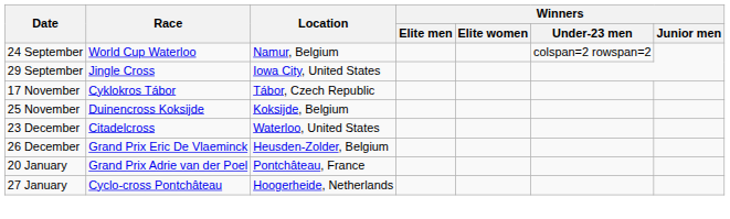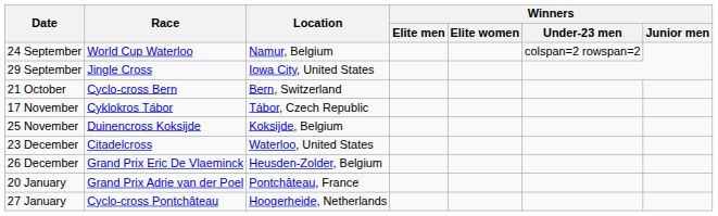+ row: 21 October | Cyclo-cross Bern | Bern, Switzerland
